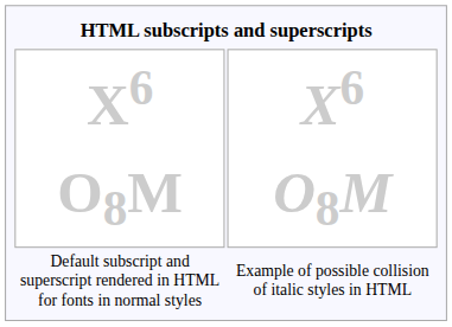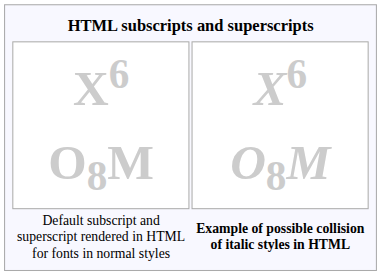row 3 | column 2: normal -> bold
